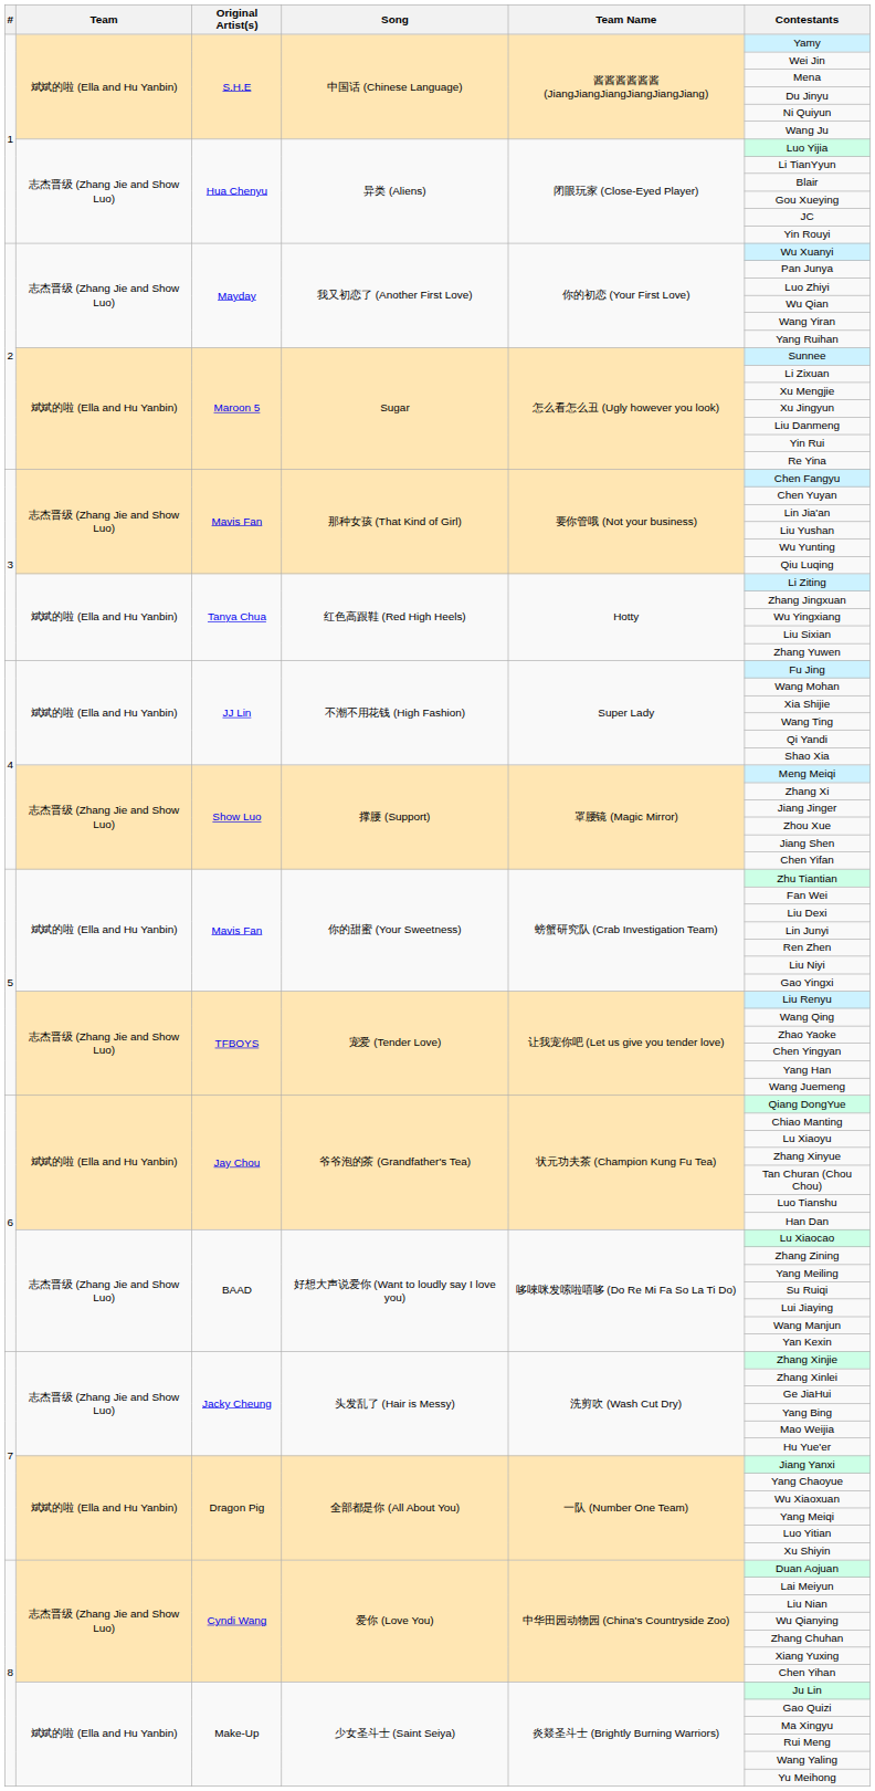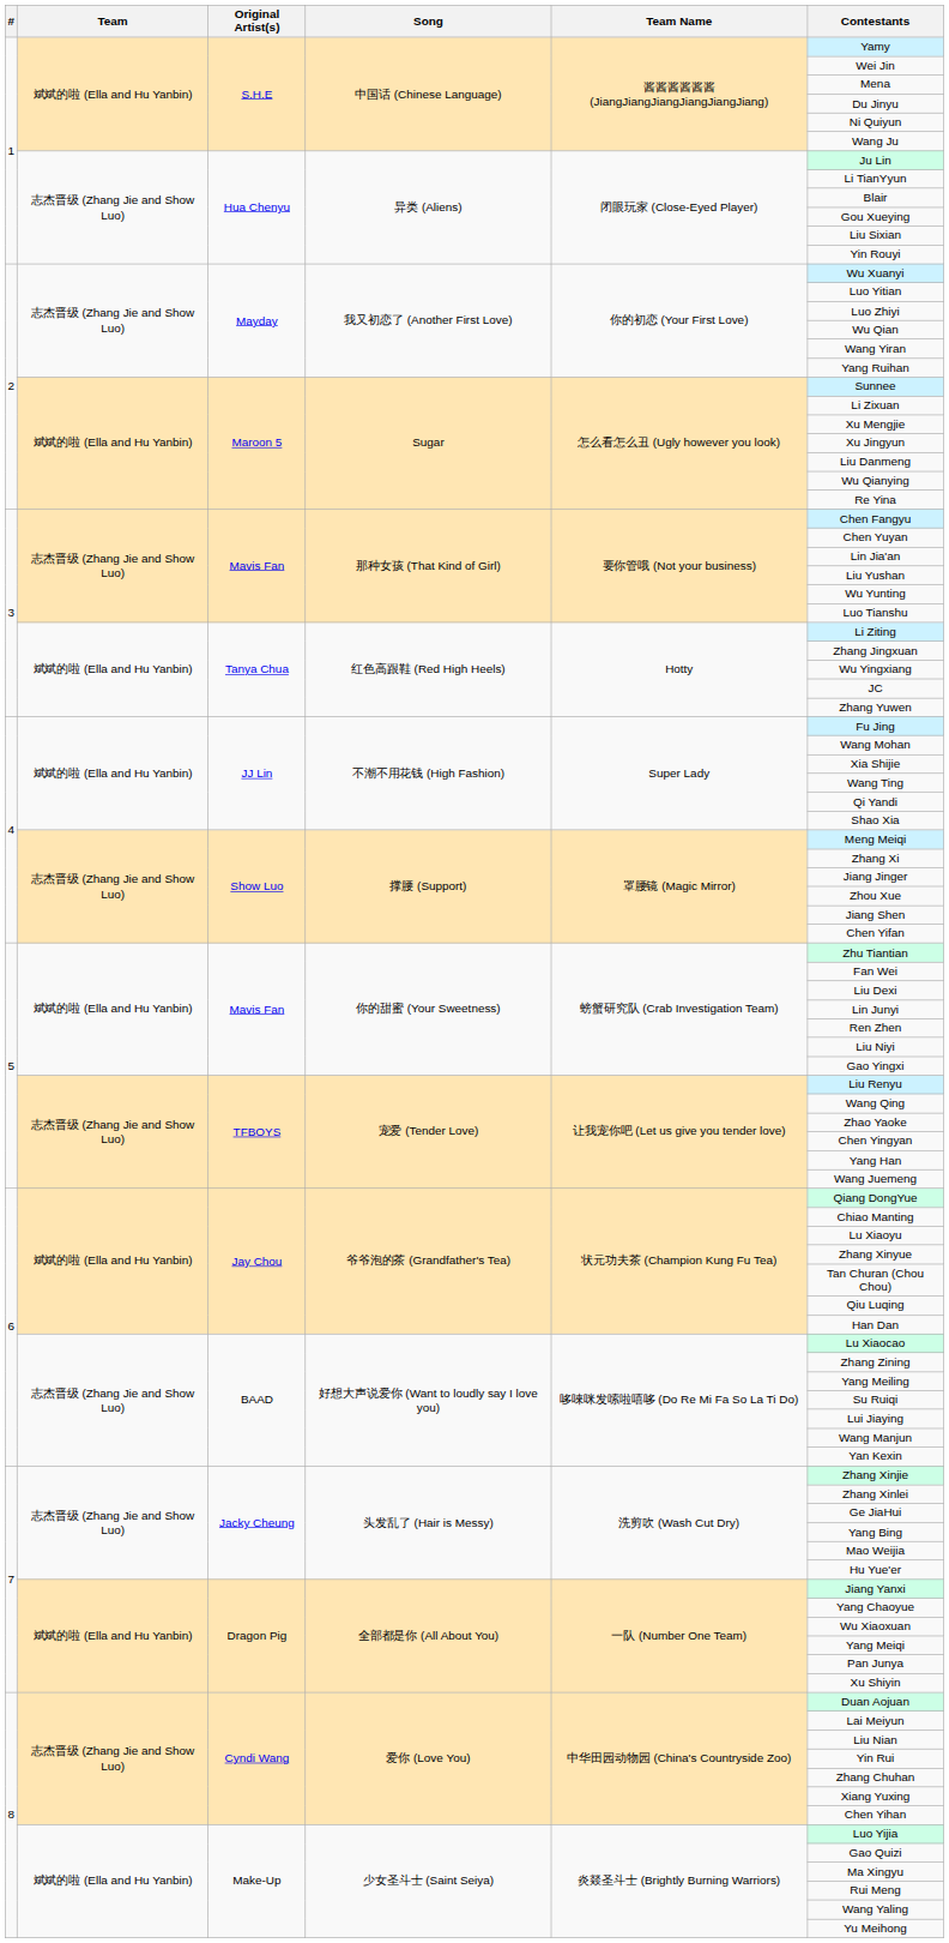row 8 | Contestants: Luo Yijia -> Ju Lin
row 12 | Contestants: JC -> Liu Sixian
row 15 | Contestants: Pan Junya -> Luo Yitian
row 25 | Contestants: Yin Rui -> Wu Qianying
row 32 | Contestants: Qiu Luqing -> Luo Tianshu
row 36 | Contestants: Liu Sixian -> JC
row 68 | Contestants: Luo Tianshu -> Qiu Luqing
row 87 | Contestants: Luo Yitian -> Pan Junya
row 92 | Contestants: Wu Qianying -> Yin Rui
row 96 | Contestants: Ju Lin -> Luo Yijia
